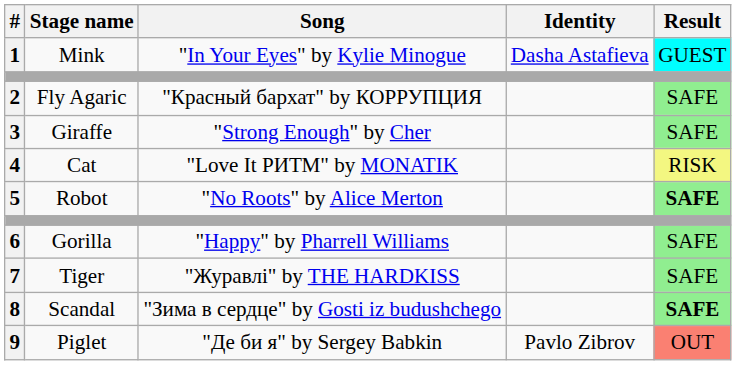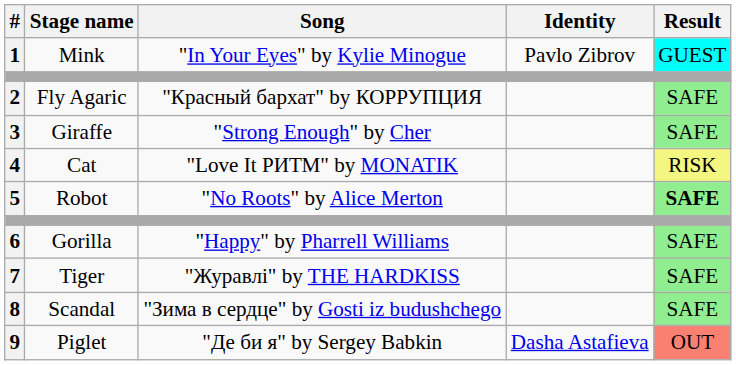Mink | Identity: Dasha Astafieva -> Pavlo Zibrov
Scandal | Result: bold -> normal
Piglet | Identity: Pavlo Zibrov -> Dasha Astafieva
